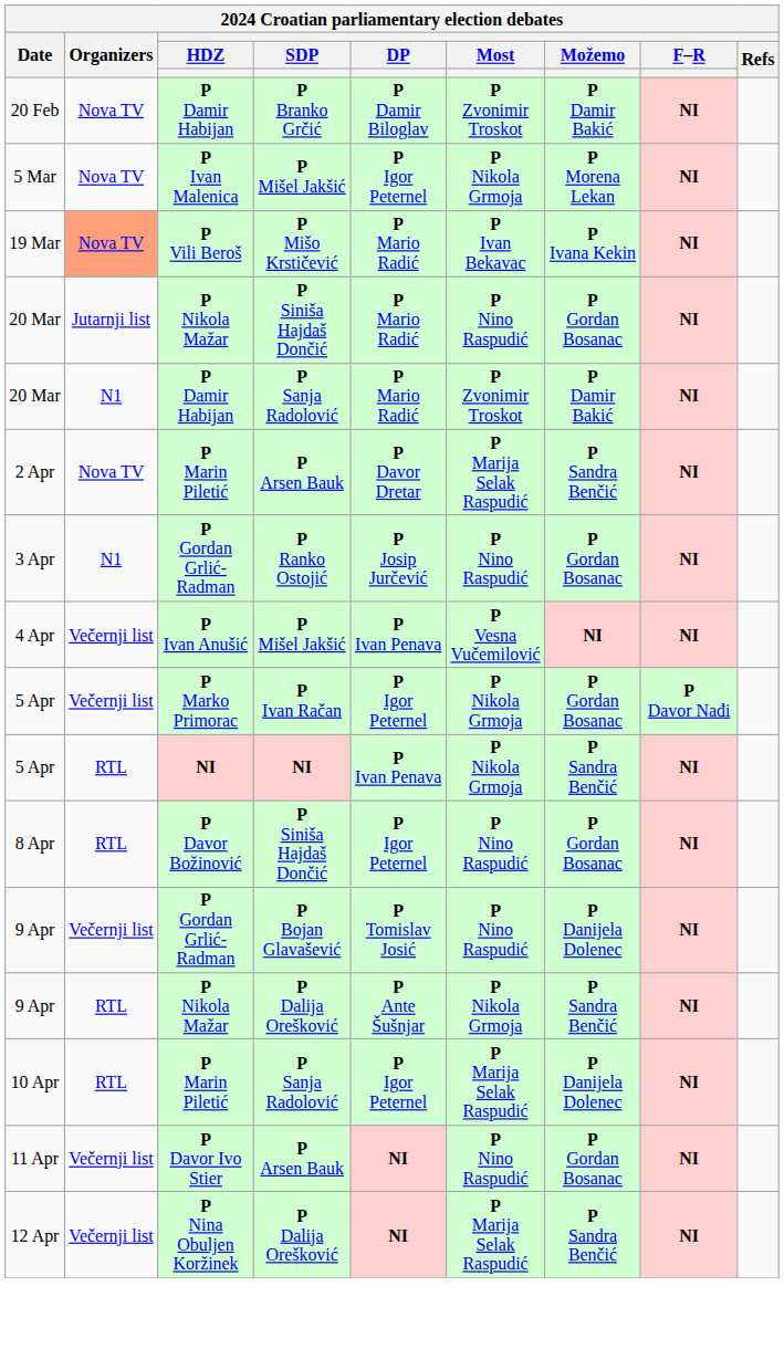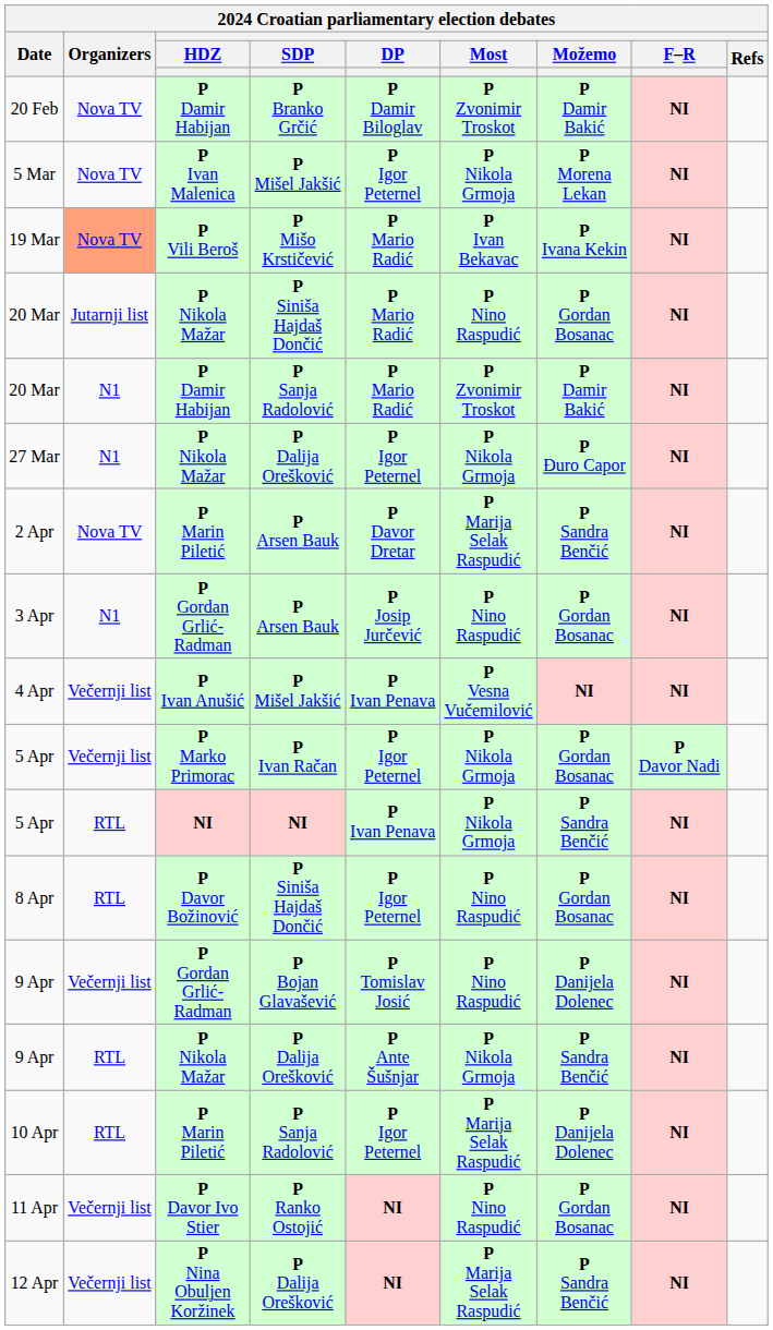+ row: 27 Mar | N1 | P Nikola Mažar | P Dalija Orešković | P Igor Peternel | P Nikola Grmoja | P Đuro Capor | NI
3 Apr | SDP: P Ranko Ostojić -> P Arsen Bauk
11 Apr | SDP: P Arsen Bauk -> P Ranko Ostojić
